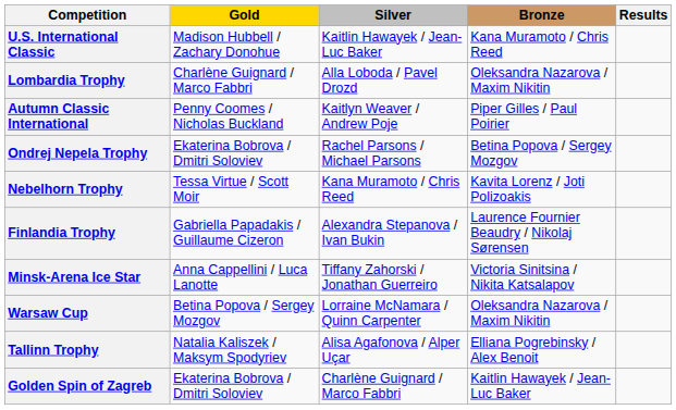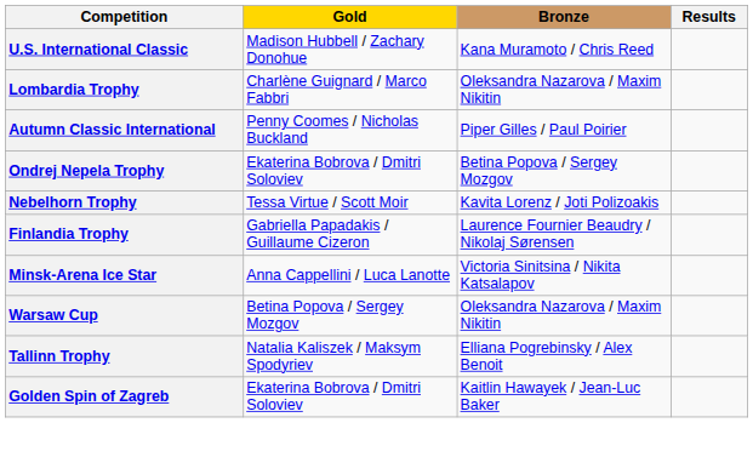- column: Silver | Kaitlin Hawayek / Jean-Luc Baker | Alla Loboda / Pavel Drozd | Kaitlyn Weaver / Andrew Poje | Rachel Parsons / Michael Parsons | Kana Muramoto / Chris Reed | Alexandra Stepanova / Ivan Bukin | Tiffany Zahorski / Jonathan Guerreiro | Lorraine McNamara / Quinn Carpenter | Alisa Agafonova / Alper Uçar | Charlène Guignard / Marco Fabbri
